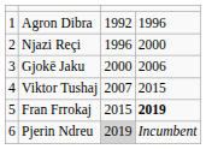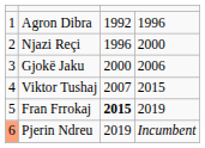Fran Frrokaj | column 3: normal -> bold
Fran Frrokaj | column 4: bold -> normal
Pjerin Ndreu | column 1: no background -> lightsalmon background
Pjerin Ndreu | column 3: lightgrey background -> no background
